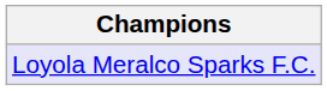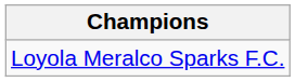row 2 | column 1: lavender background -> no background
